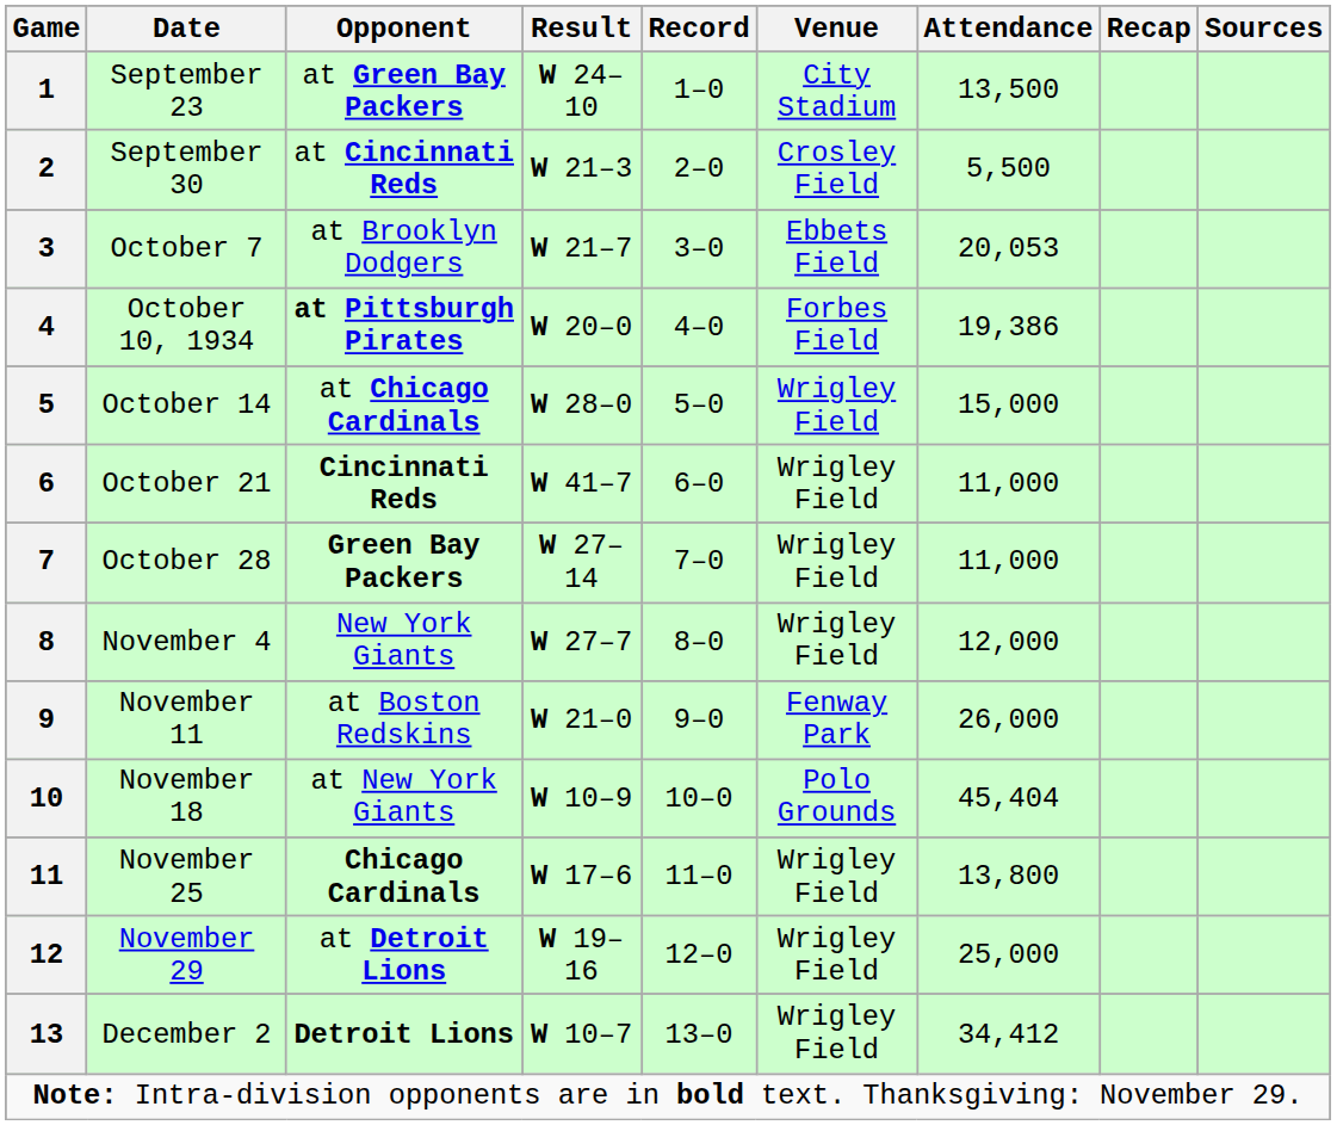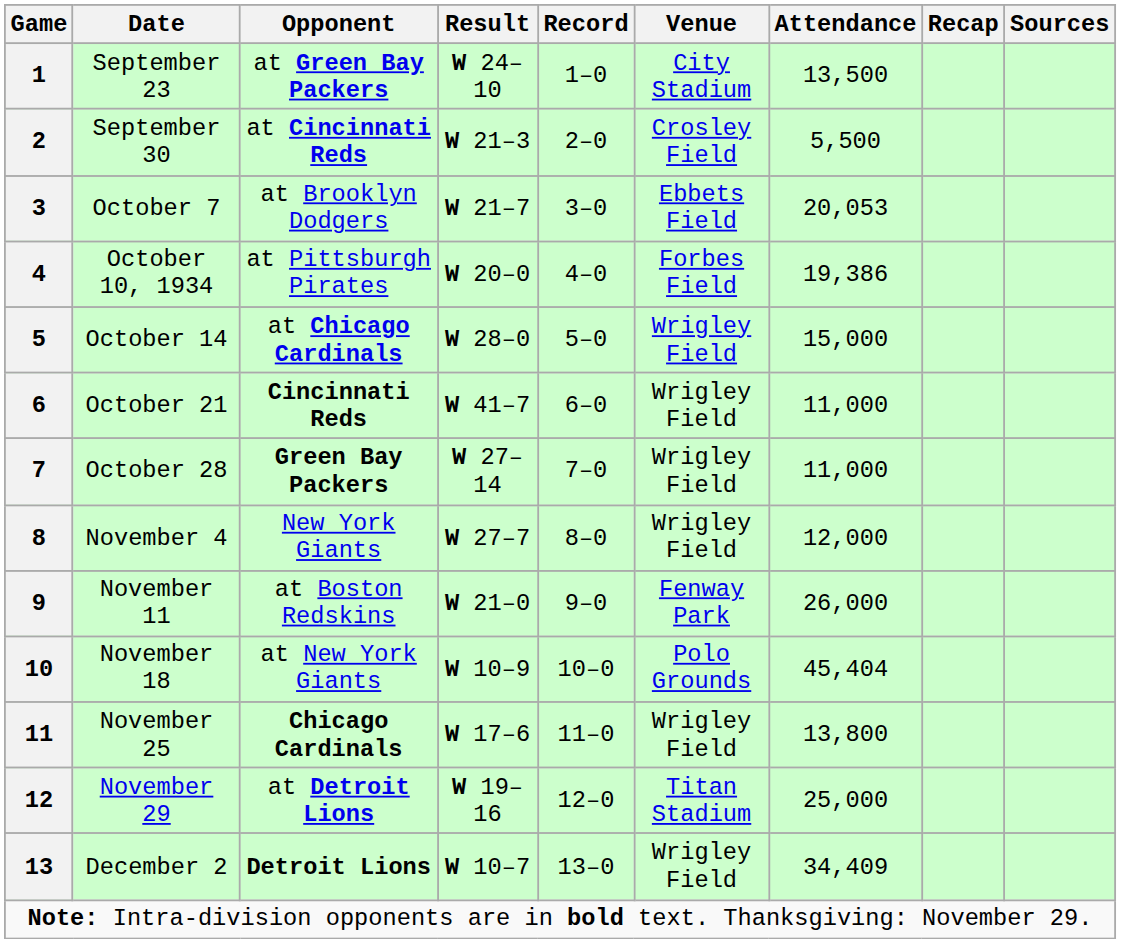4 | Opponent: bold -> normal
12 | Venue: Wrigley Field -> Titan Stadium
13 | Attendance: 34,412 -> 34,409
